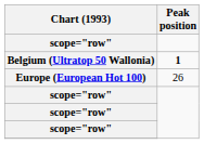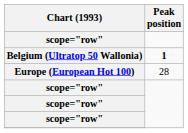Europe (European Hot 100) | Peak position: 26 -> 28
